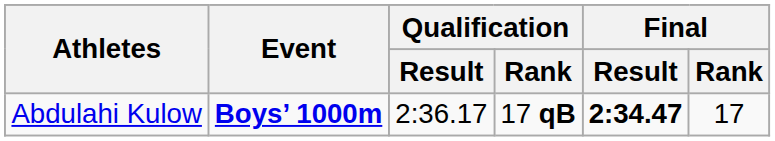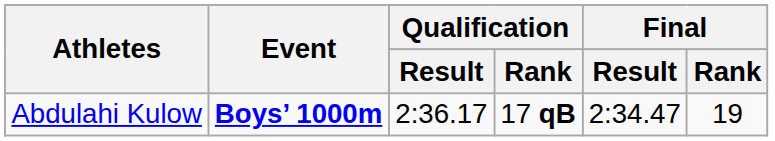Abdulahi Kulow | Final / Result: bold -> normal
Abdulahi Kulow | Final / Rank: 17 -> 19
